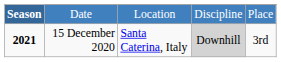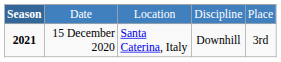2021 | column 4: lightgrey background -> no background
